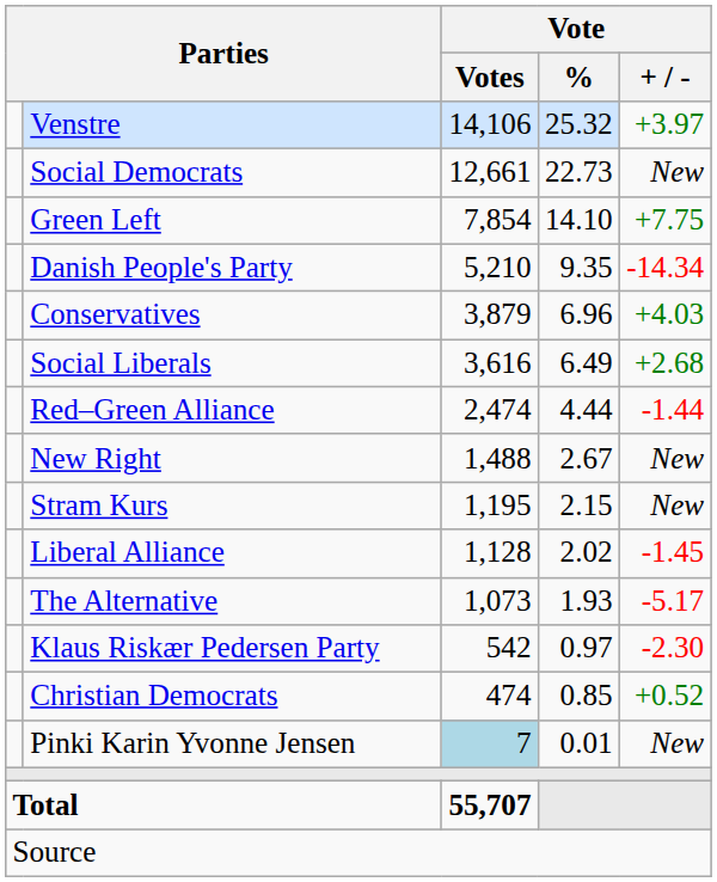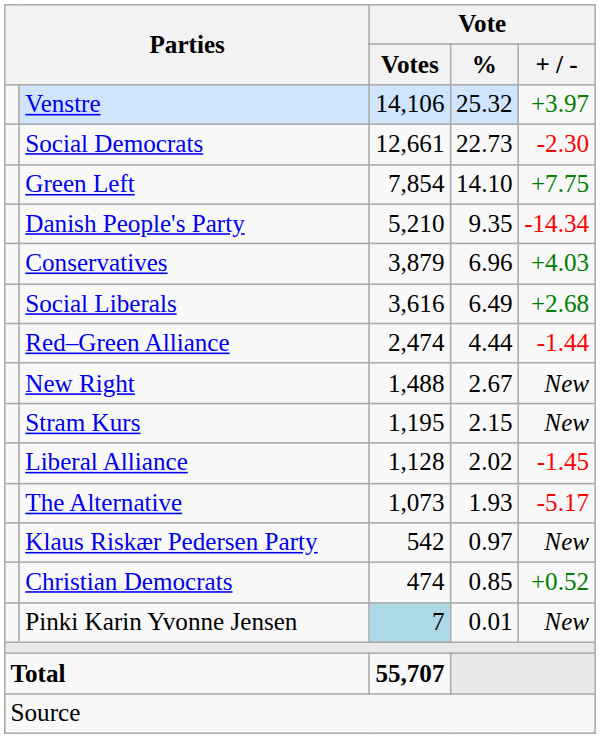Social Democrats | Vote / + / -: New -> -2.30
Klaus Riskær Pedersen Party | Vote / + / -: -2.30 -> New
